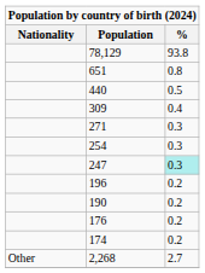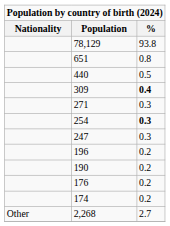309 | %: normal -> bold
254 | %: normal -> bold
247 | %: paleturquoise background -> no background
